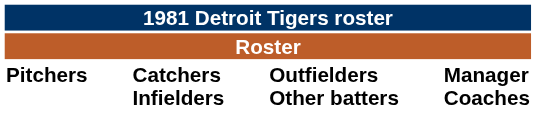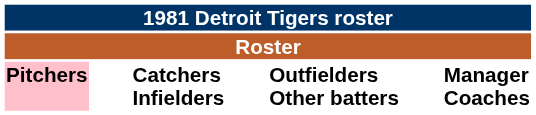Pitchers | column 1: no background -> pink background
